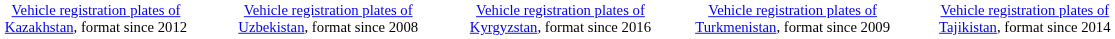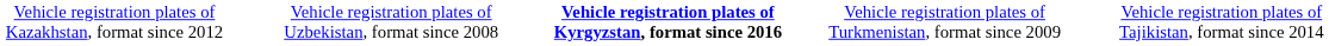Vehicle registration plates of Kazakhstan, format since 2012 | column 3: normal -> bold
